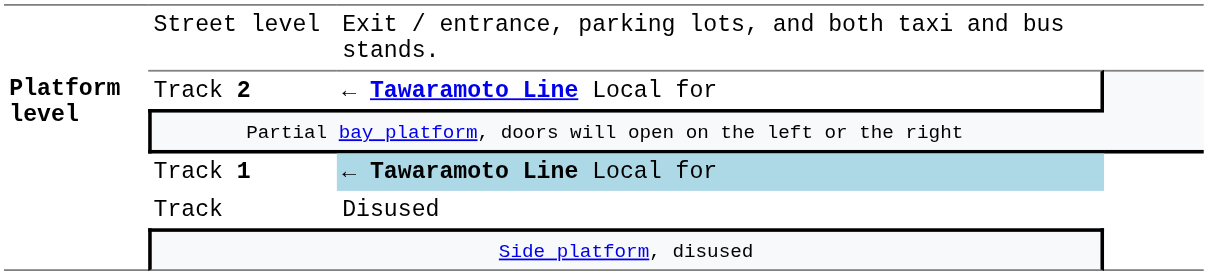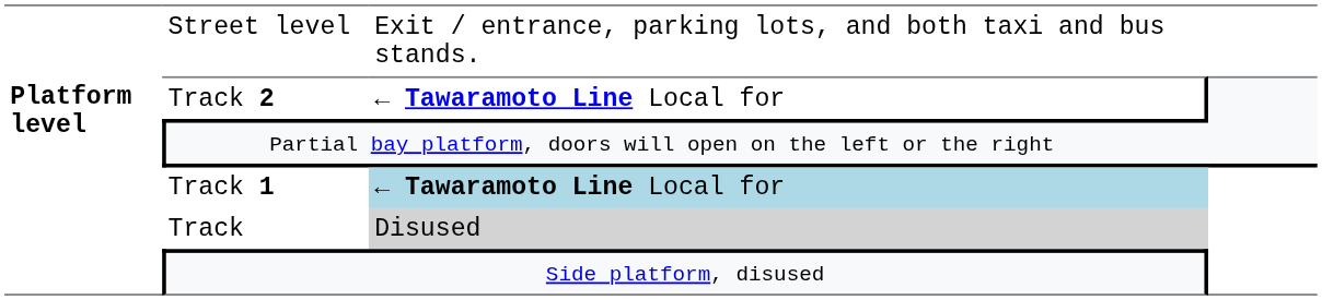Track | column 3: no background -> lightgrey background
